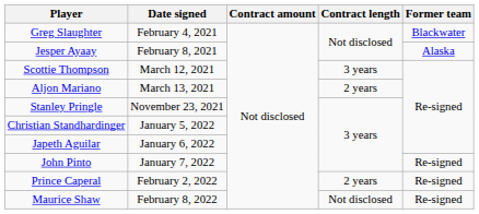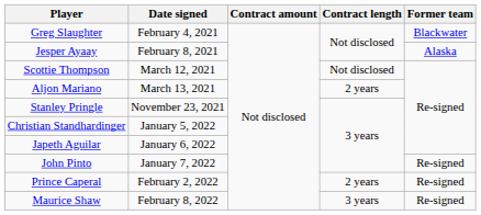Scottie Thompson | Contract length: 3 years -> Not disclosed
Maurice Shaw | Contract length: Not disclosed -> 3 years
